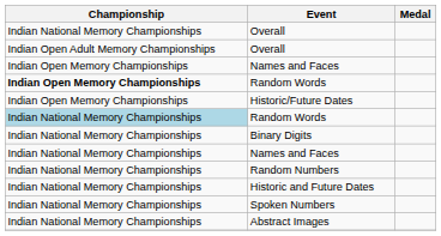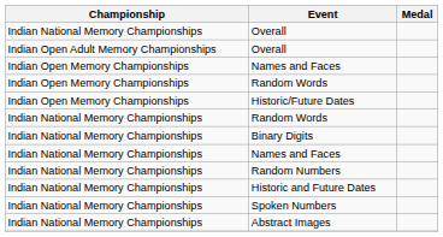Indian Open Memory Championships / Random Words | Championship: bold -> normal
Indian National Memory Championships / Random Words | Championship: lightblue background -> no background
